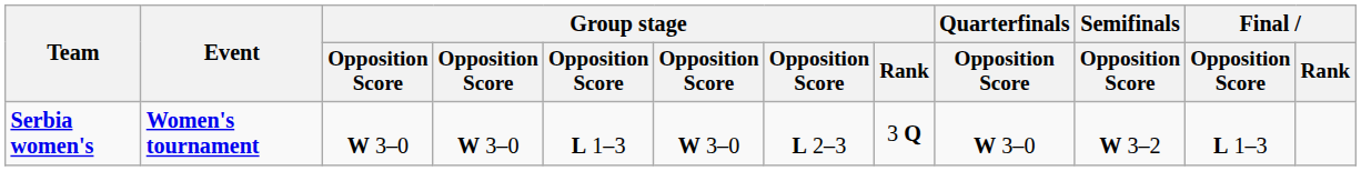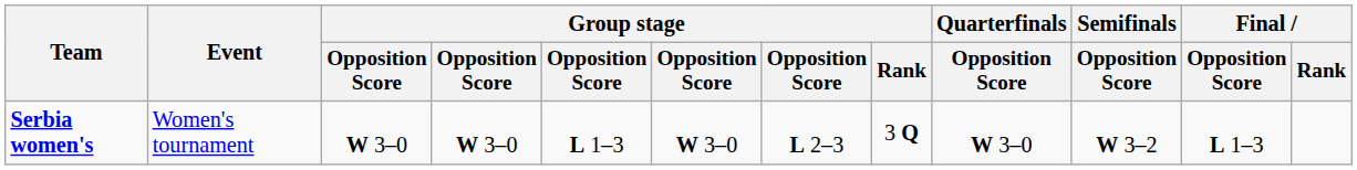Serbia women's | Event: bold -> normal
